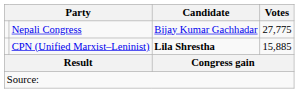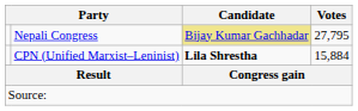Nepali Congress | Candidate: no background -> khaki background
Nepali Congress | Votes: 27,775 -> 27,795
CPN (Unified Marxist–Leninist) | Votes: 15,885 -> 15,884
